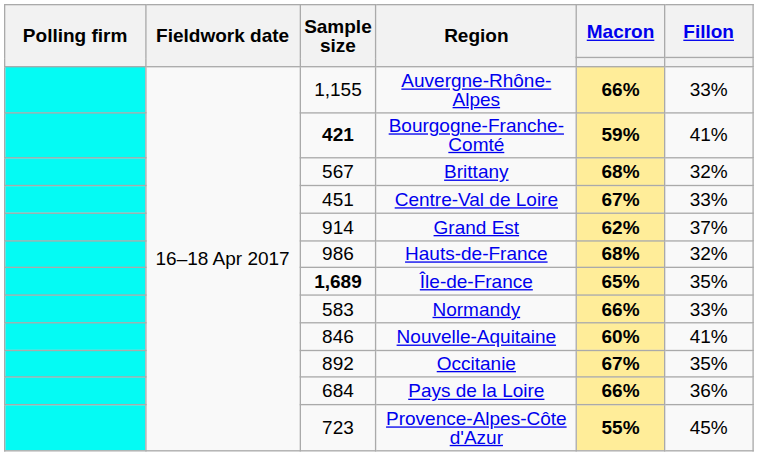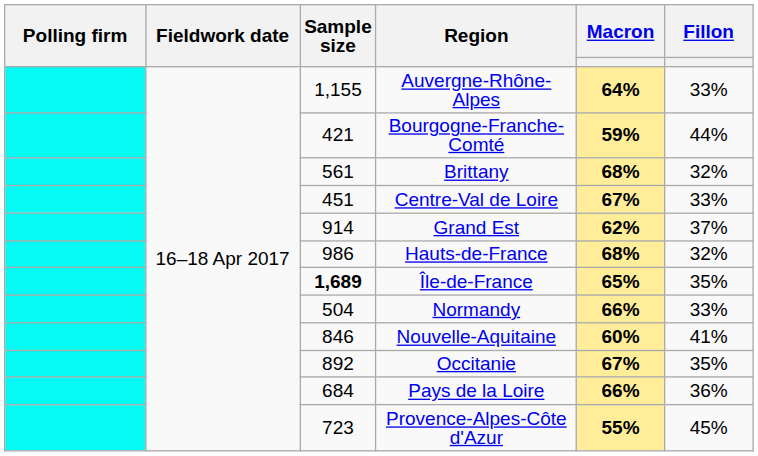Auvergne-Rhône-Alpes | Macron: 66% -> 64%
Bourgogne-Franche-Comté | Sample size: bold -> normal
Bourgogne-Franche-Comté | Fillon: 41% -> 44%
Brittany | Sample size: 567 -> 561
Normandy | Sample size: 583 -> 504
